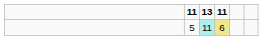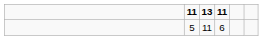row 2 | 13: paleturquoise background -> no background
row 2 | column 4: khaki background -> no background
